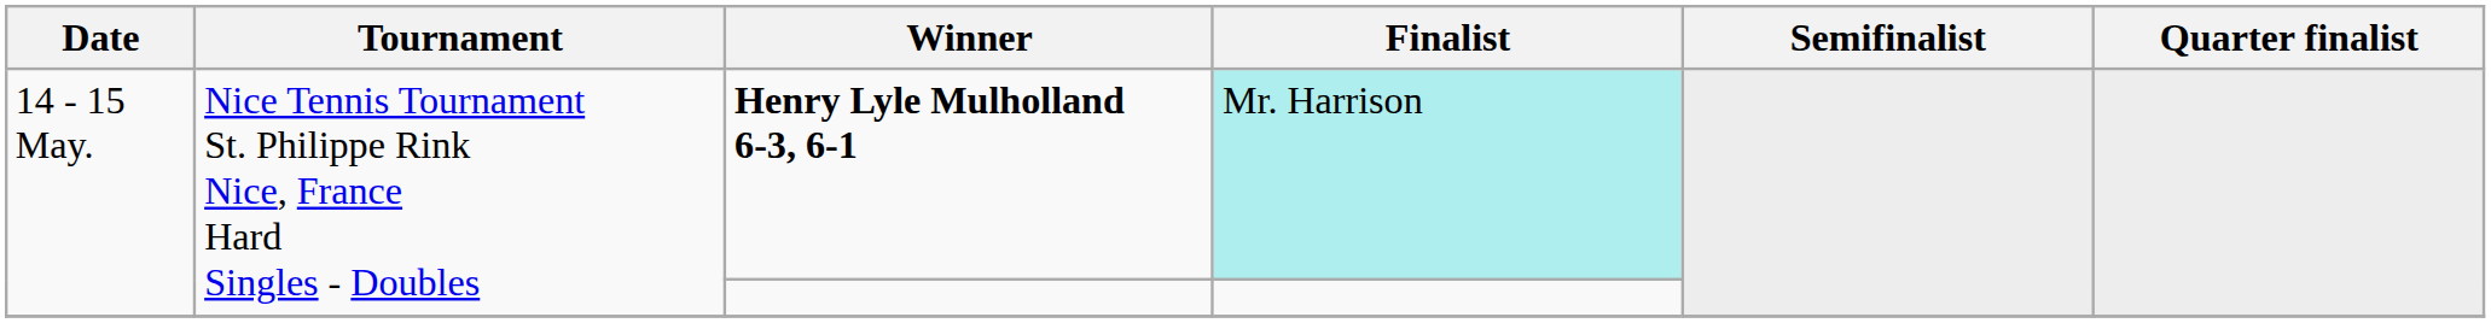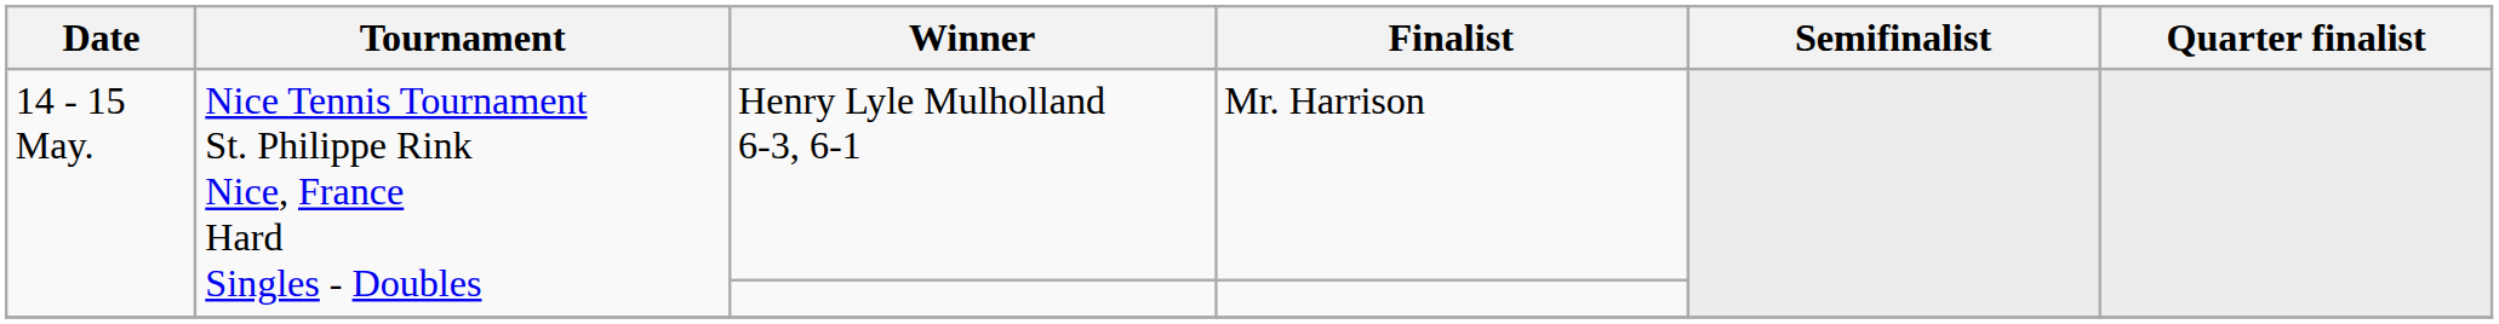Henry Lyle Mulholland 6-3, 6-1 | Winner: bold -> normal
Henry Lyle Mulholland 6-3, 6-1 | Finalist: paleturquoise background -> no background
